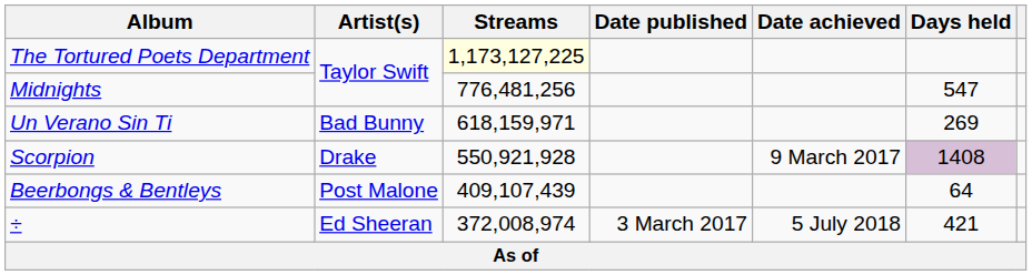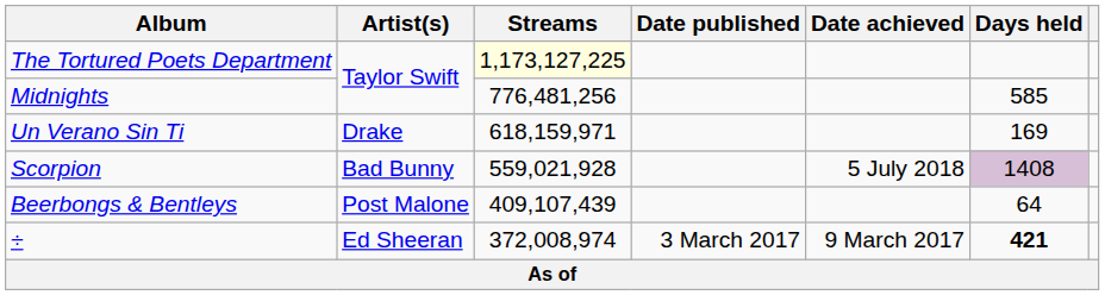Midnights | Days held: 547 -> 585
Un Verano Sin Ti | Artist(s): Bad Bunny -> Drake
Un Verano Sin Ti | Days held: 269 -> 169
Scorpion | Artist(s): Drake -> Bad Bunny
Scorpion | Streams: 550,921,928 -> 559,021,928
Scorpion | Date achieved: 9 March 2017 -> 5 July 2018
÷ | Date achieved: 5 July 2018 -> 9 March 2017
÷ | Days held: normal -> bold
